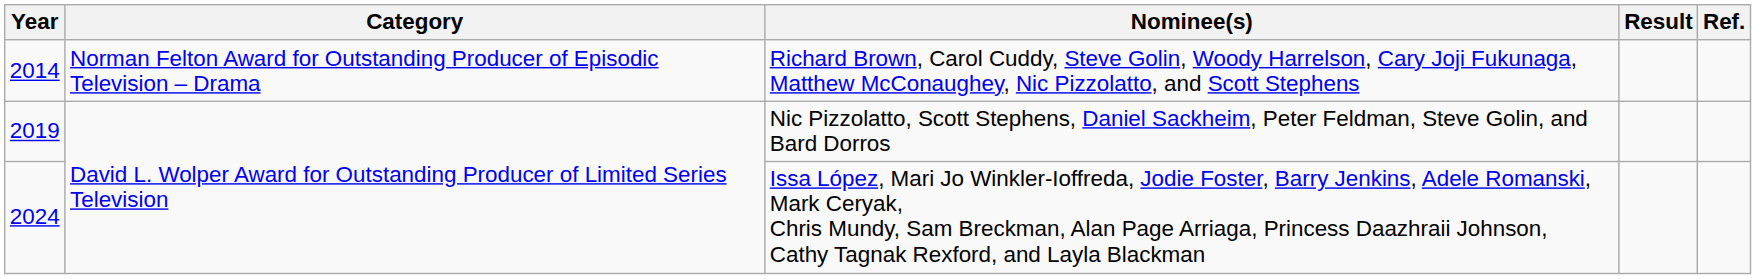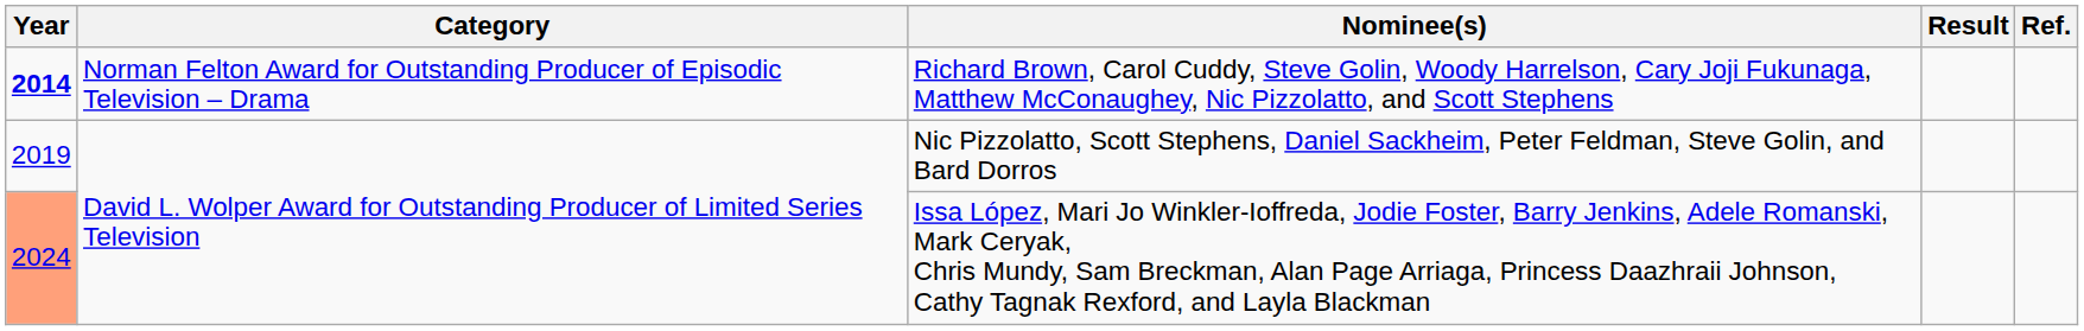row 2 | Year: normal -> bold
row 4 | Year: no background -> lightsalmon background
